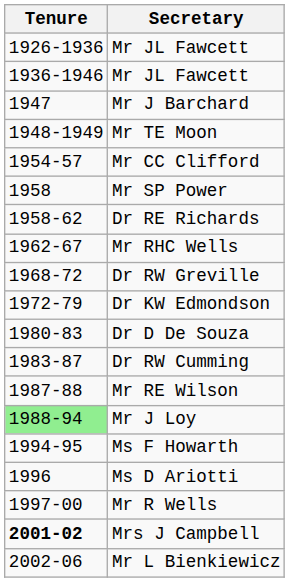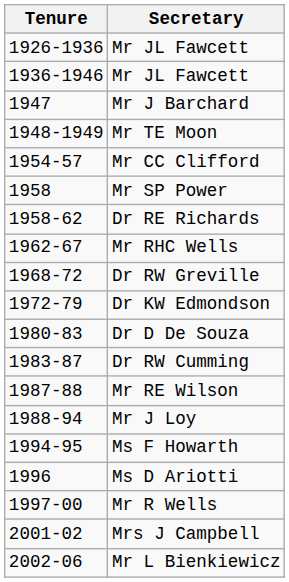row 15 | Tenure: lightgreen background -> no background
row 19 | Tenure: bold -> normal
